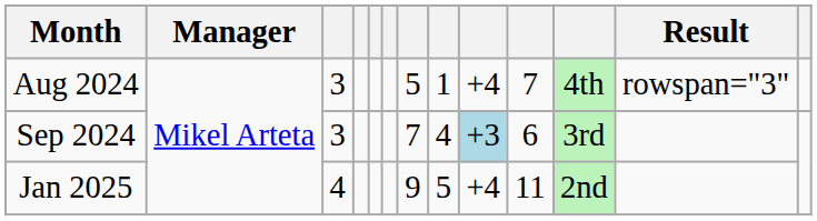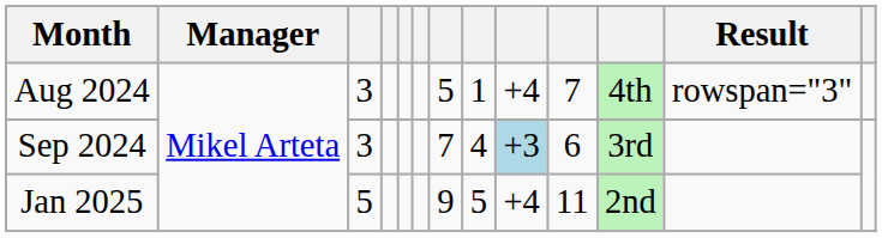Jan 2025 | column 3: 4 -> 5
